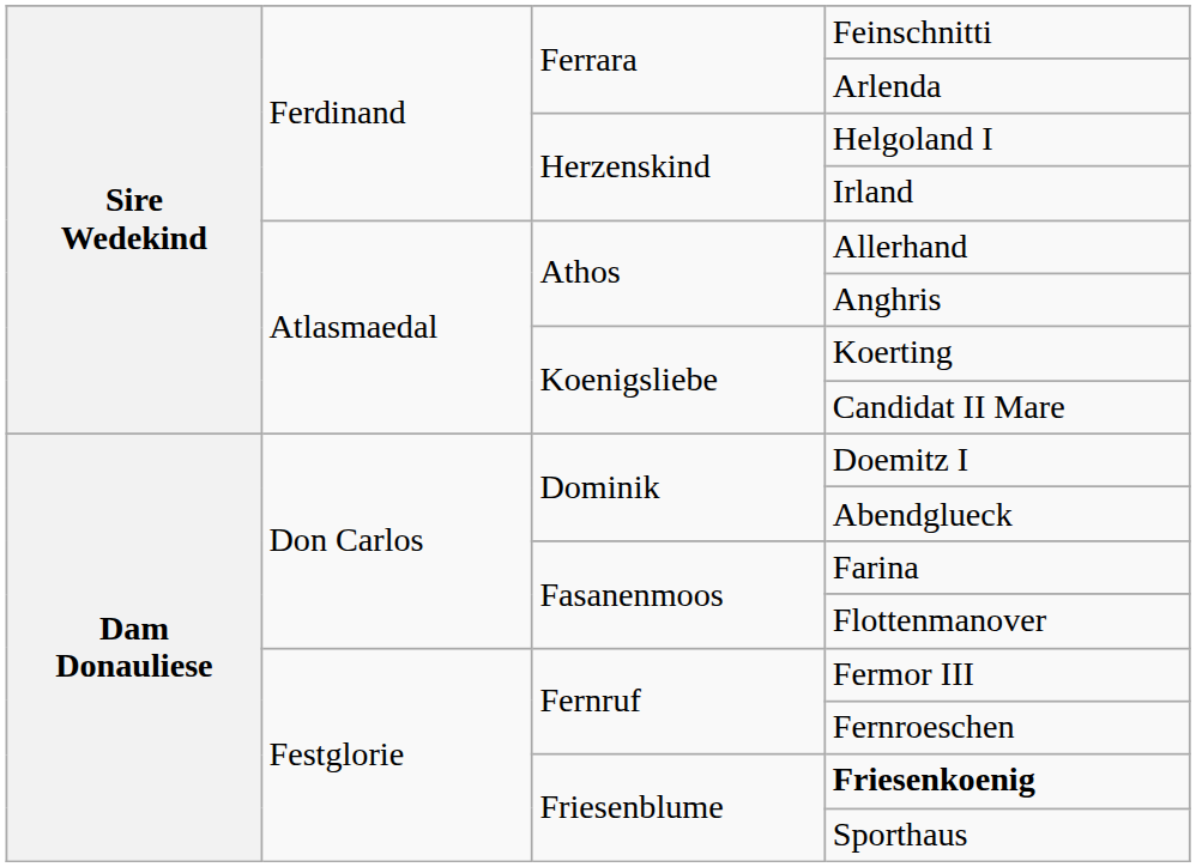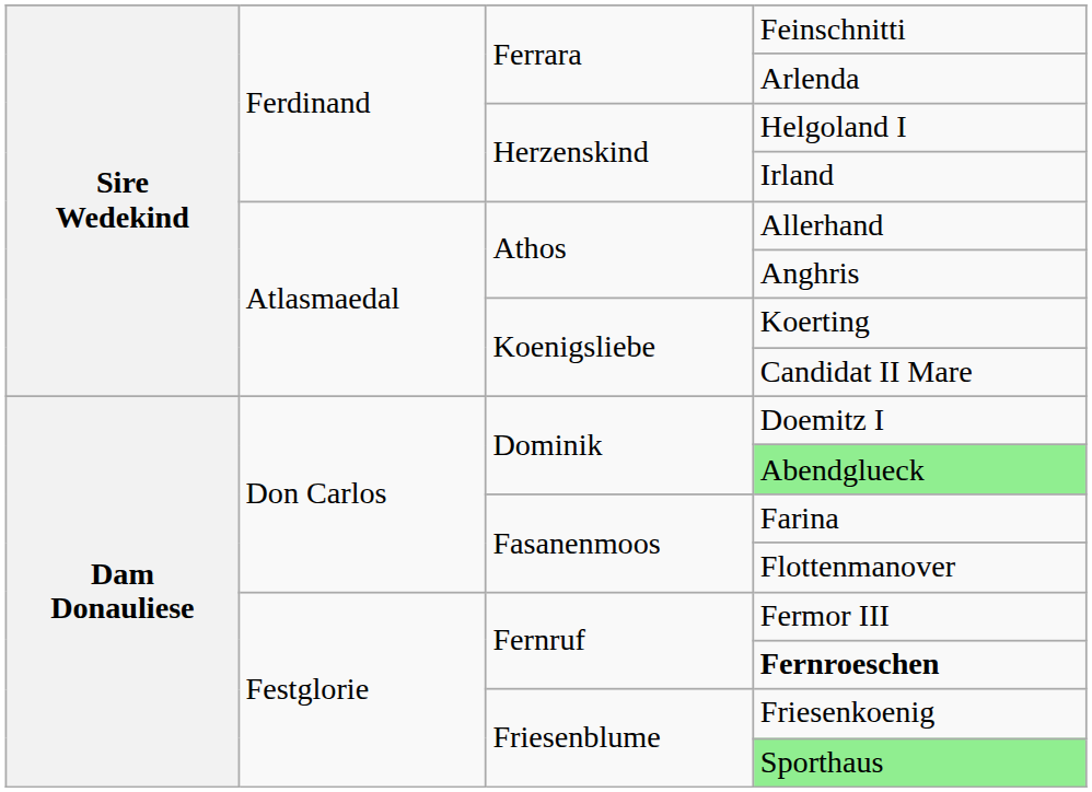Abendglueck | column 4: no background -> lightgreen background
Fernroeschen | column 4: normal -> bold
Friesenkoenig | column 4: bold -> normal
Sporthaus | column 4: no background -> lightgreen background
